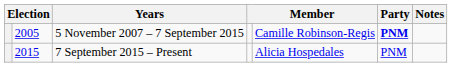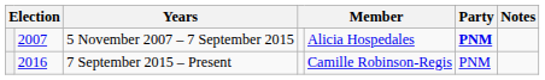5 November 2007 – 7 September 2015 | column 2: 2005 -> 2007
5 November 2007 – 7 September 2015 | column 5: Camille Robinson-Regis -> Alicia Hospedales
7 September 2015 – Present | column 2: 2015 -> 2016
7 September 2015 – Present | column 5: Alicia Hospedales -> Camille Robinson-Regis
